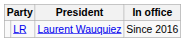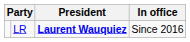LR | President: normal -> bold
